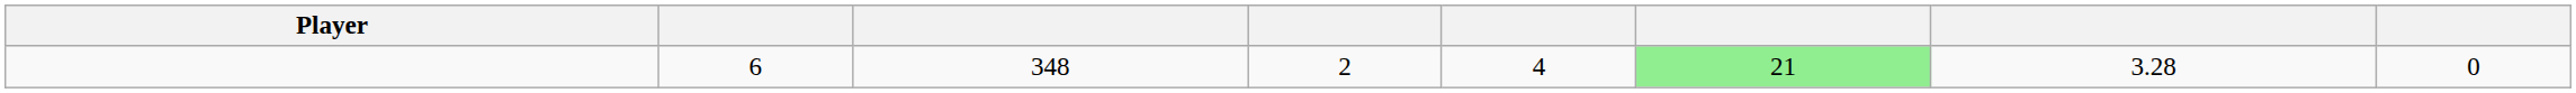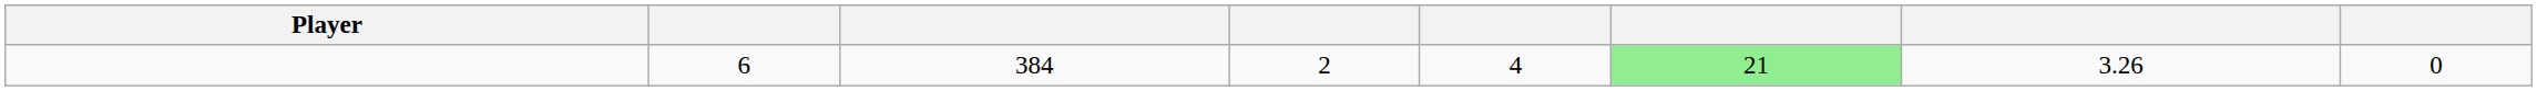row 2 | column 3: 348 -> 384
row 2 | column 7: 3.28 -> 3.26
